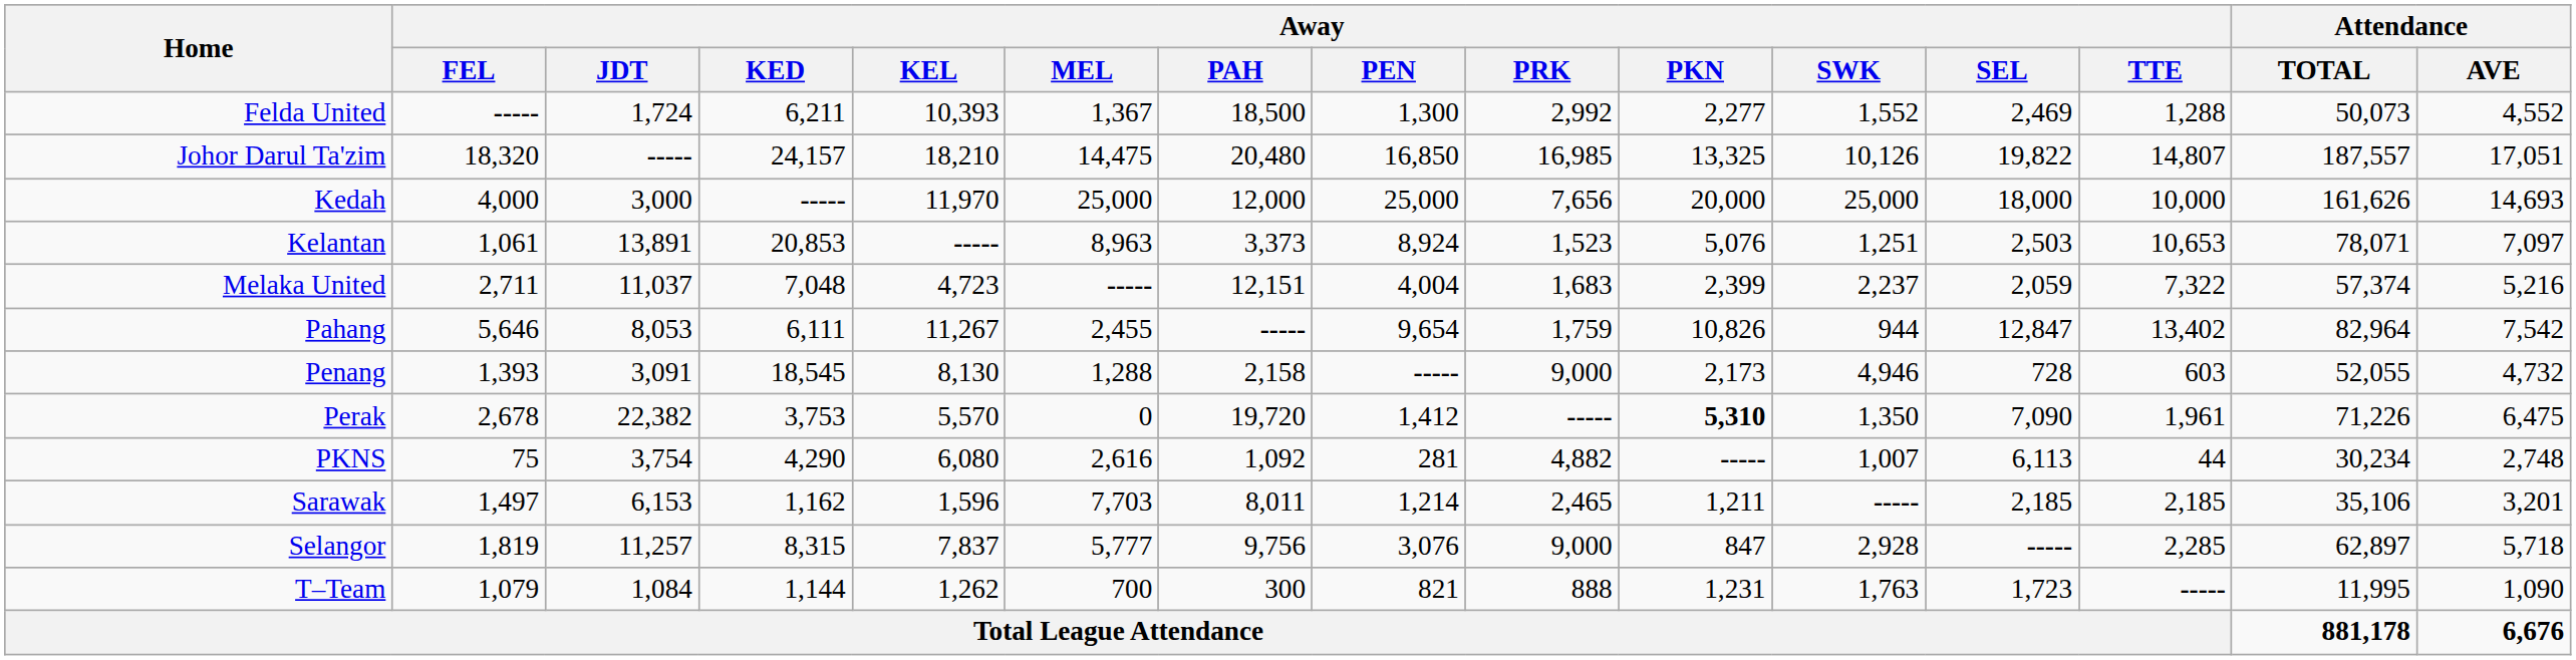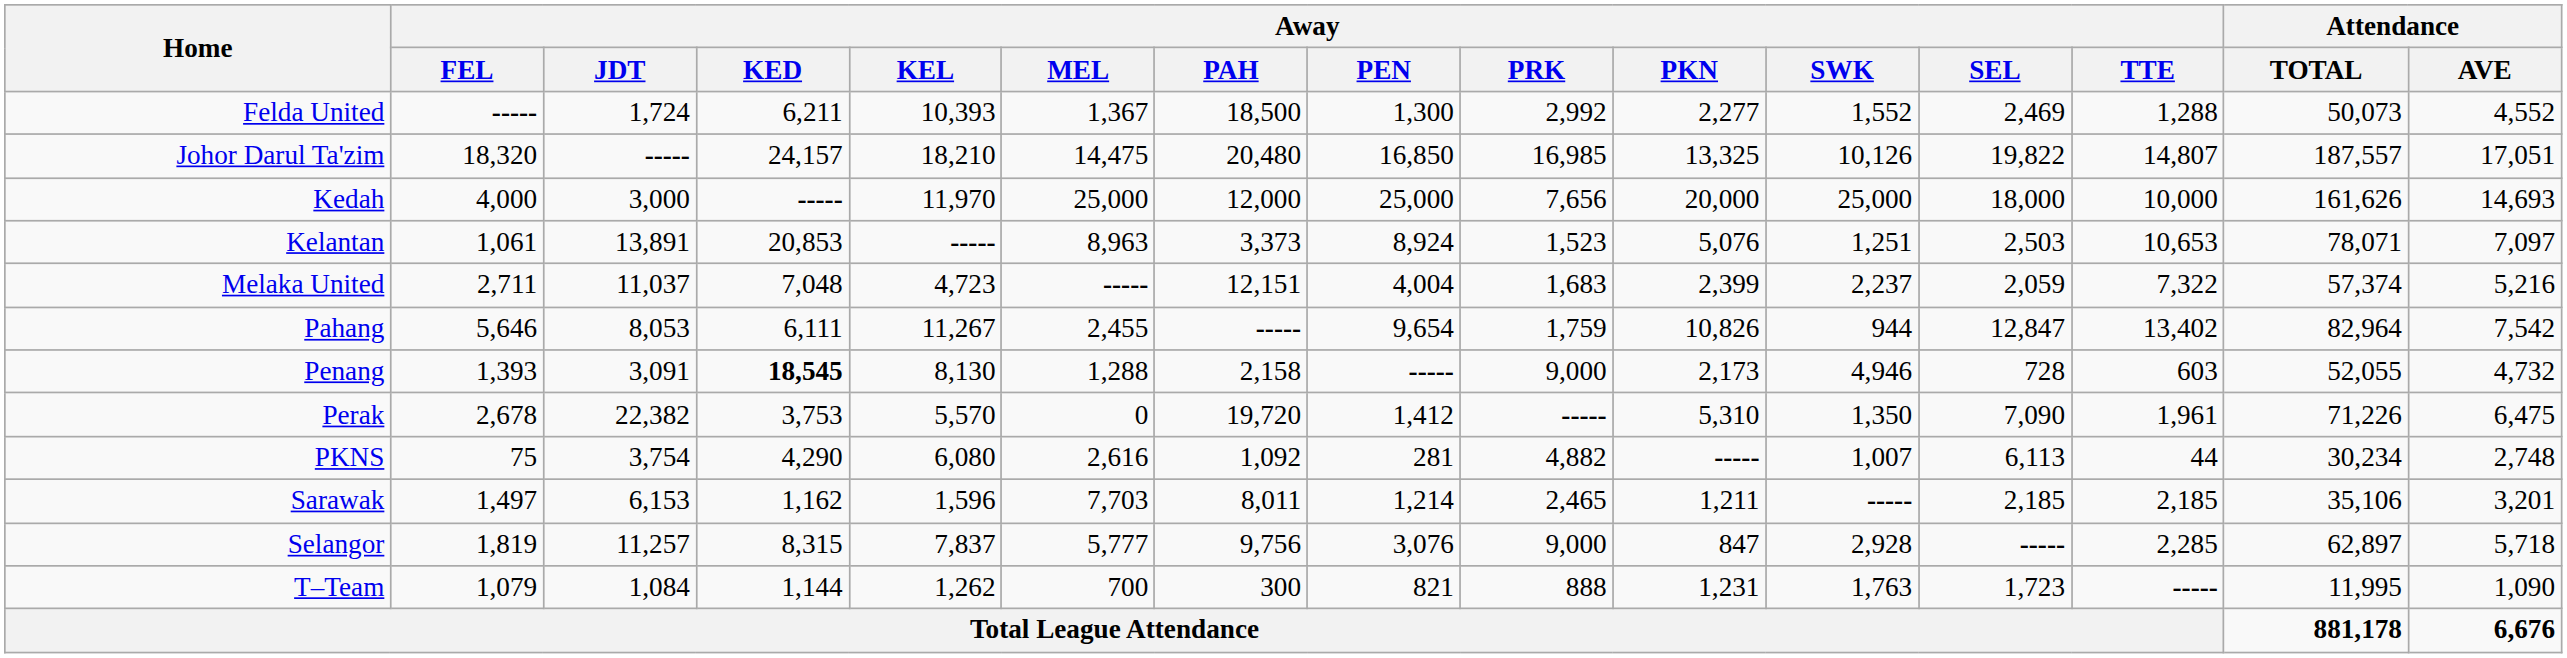Penang | Away / KED: normal -> bold
Perak | Away / PKN: bold -> normal
